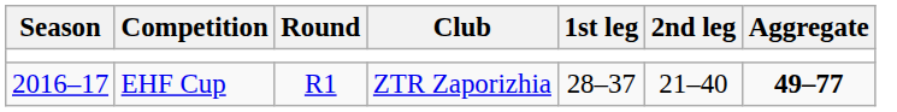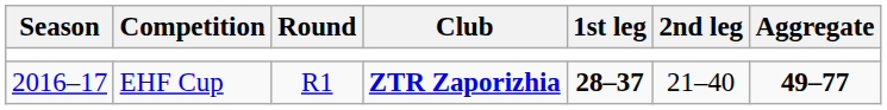EHF Cup | Club: normal -> bold
EHF Cup | 1st leg: normal -> bold
